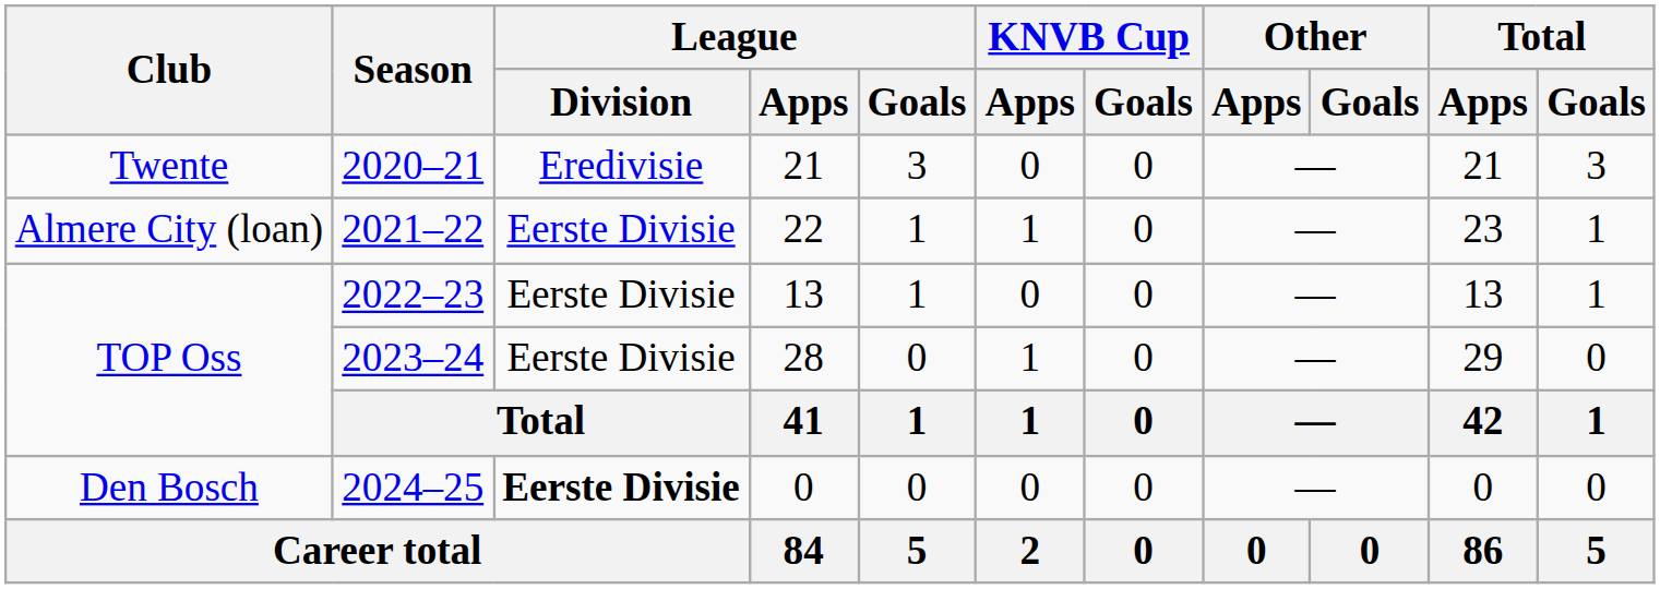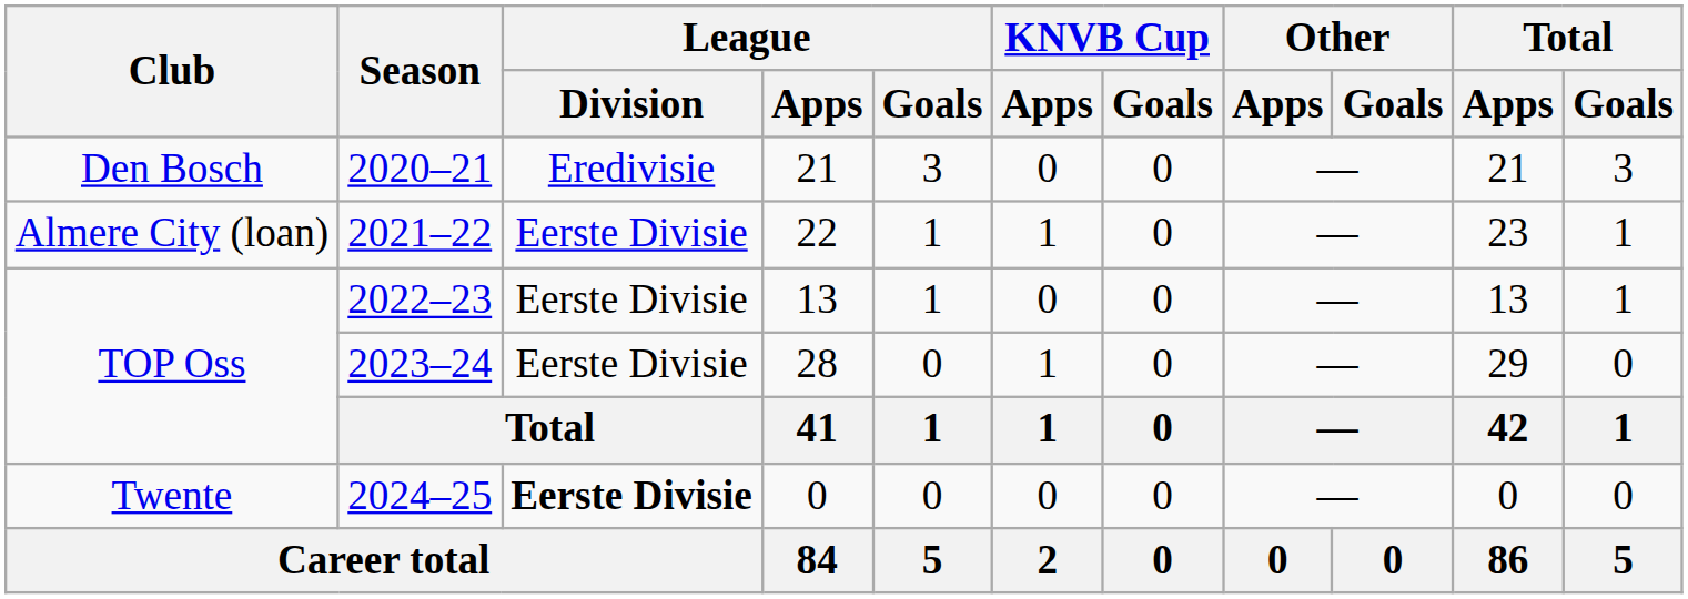2020–21 | Club: Twente -> Den Bosch
2024–25 | Club: Den Bosch -> Twente
